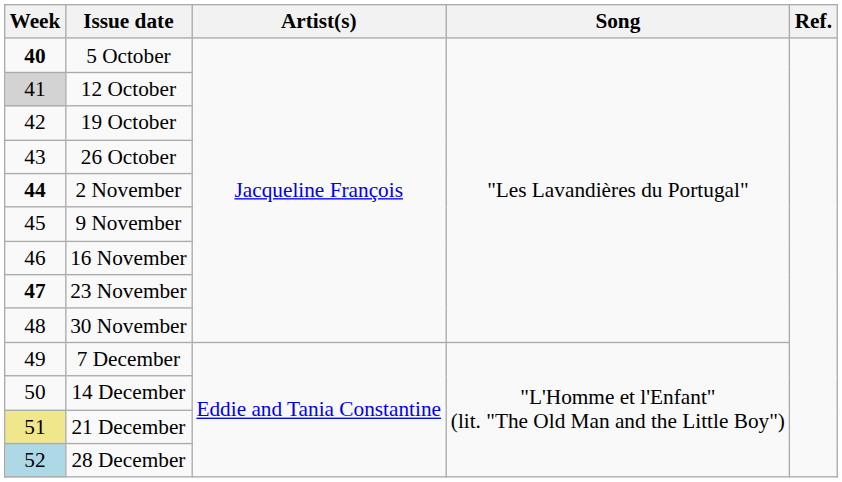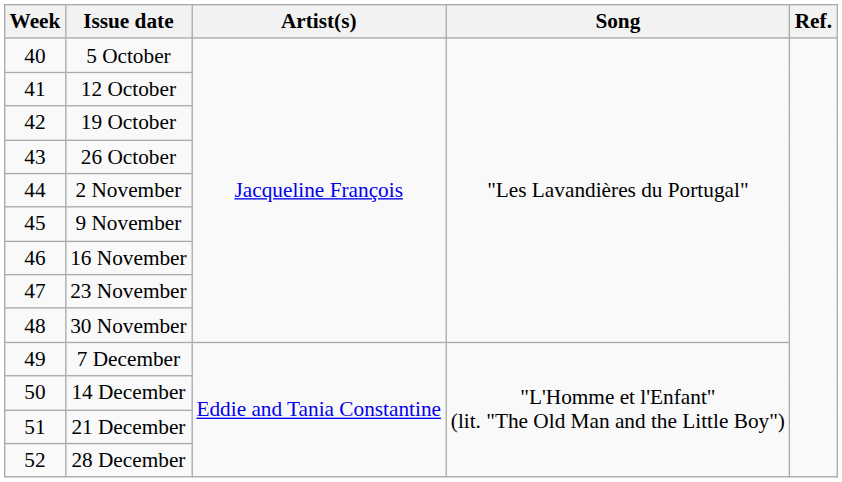5 October | Week: bold -> normal
12 October | Week: lightgrey background -> no background
2 November | Week: bold -> normal
23 November | Week: bold -> normal
21 December | Week: khaki background -> no background
28 December | Week: lightblue background -> no background
